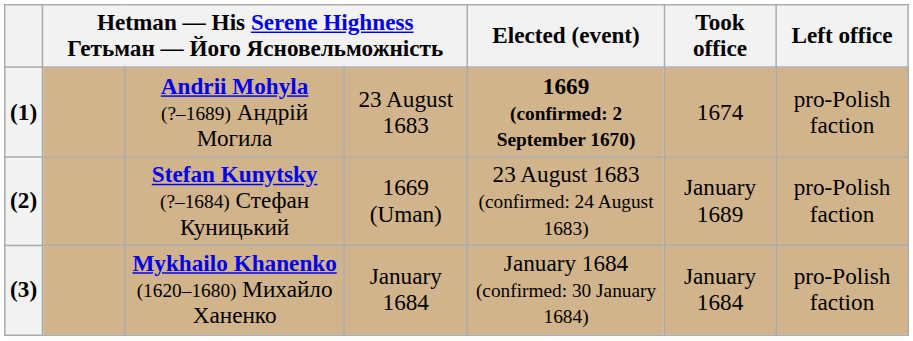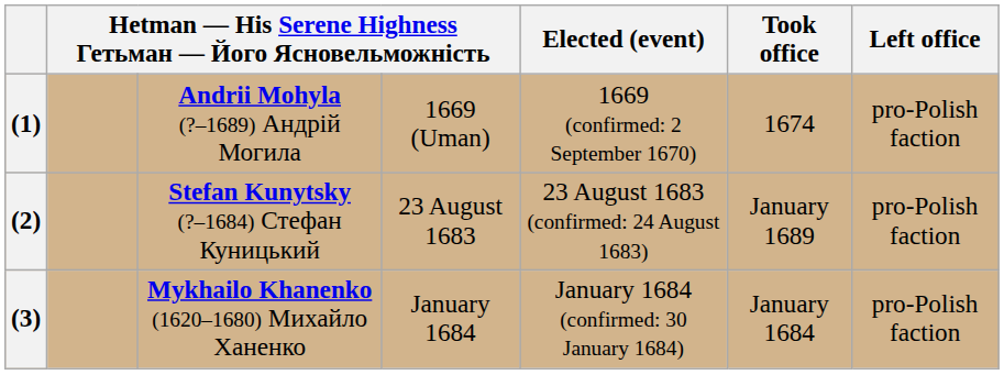(1) | column 4: 23 August 1683 -> 1669 (Uman)
(1) | Elected (event): bold -> normal
(2) | column 4: 1669 (Uman) -> 23 August 1683
